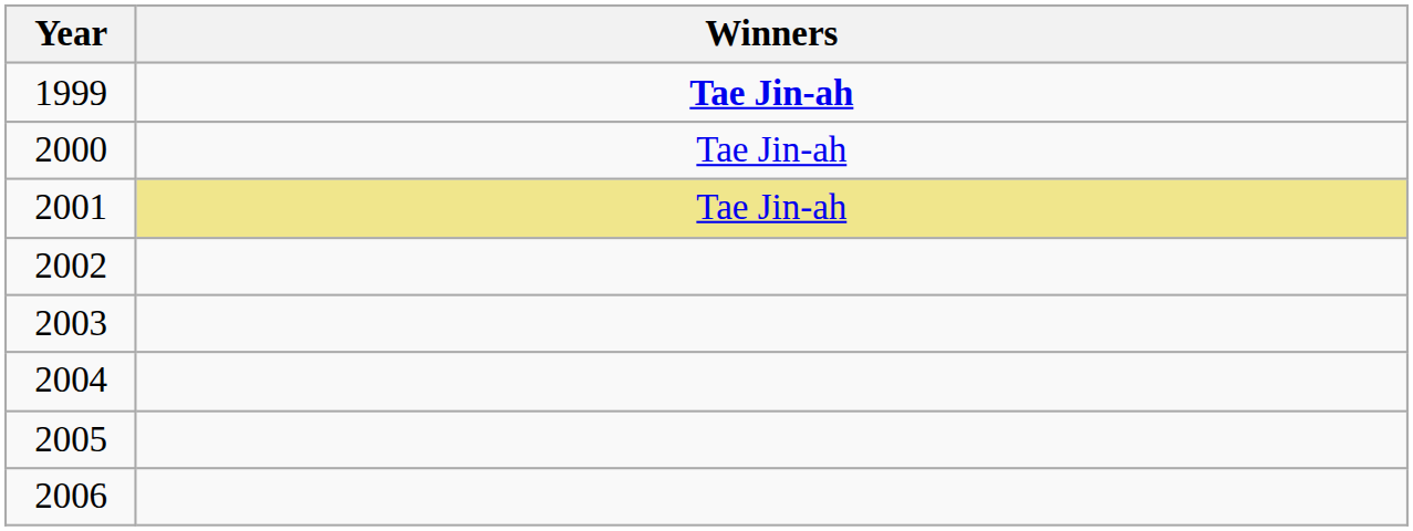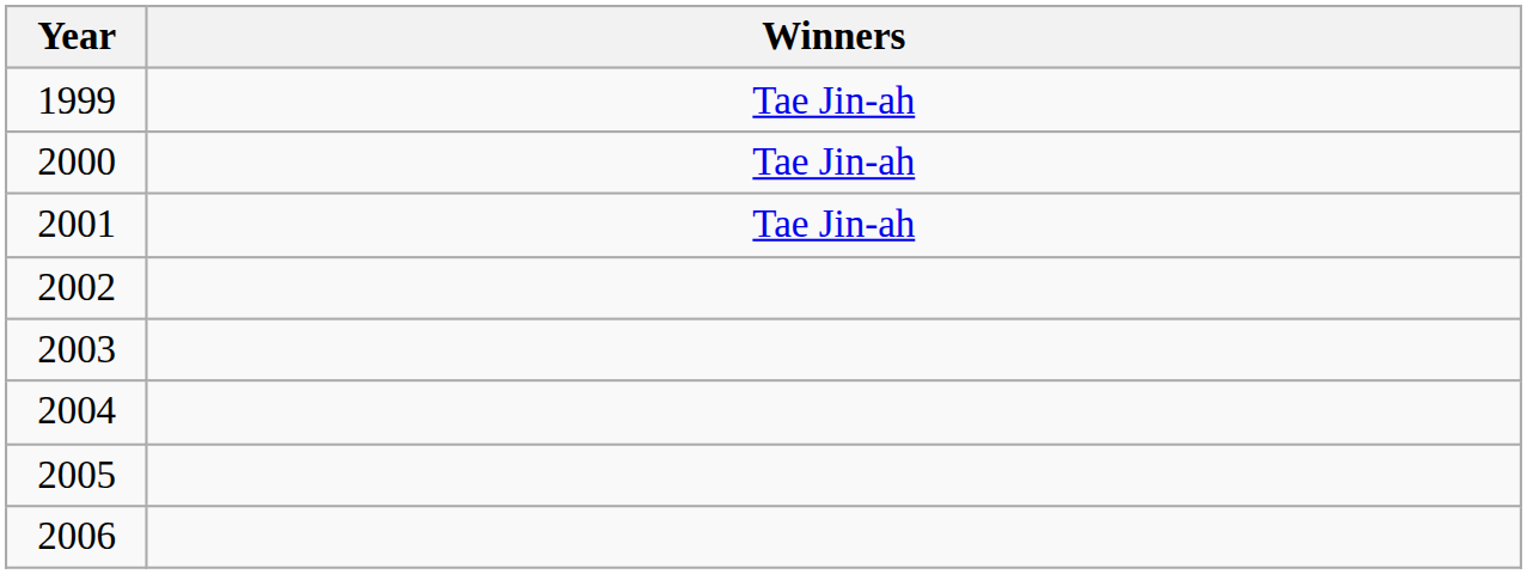1999 | Winners: bold -> normal
2001 | Winners: khaki background -> no background
